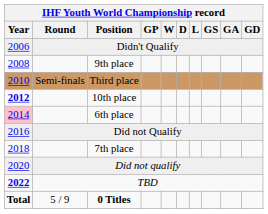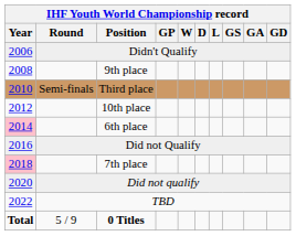10th place | Year: bold -> normal
7th place | Year: no background -> pink background
TBD | Year: bold -> normal
